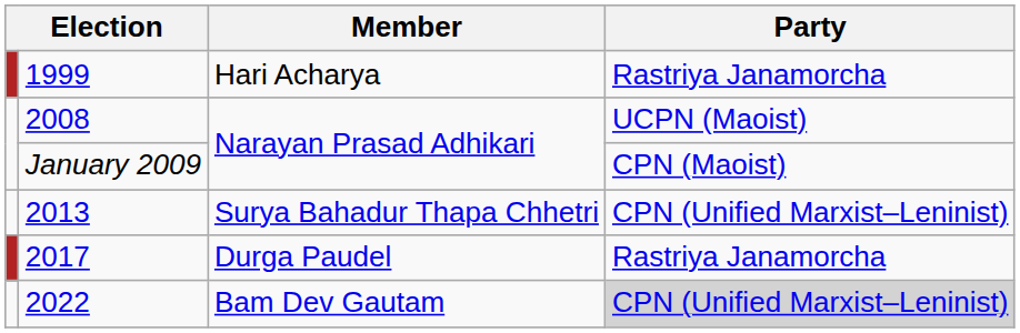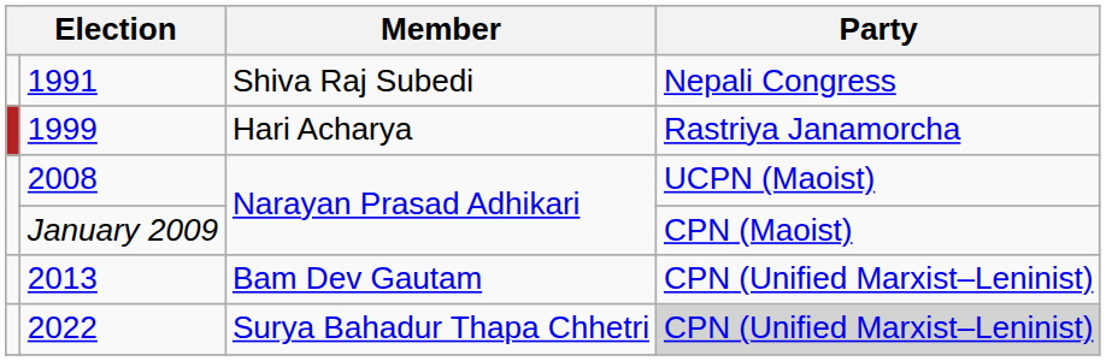+ row: 1991 | Shiva Raj Subedi | Nepali Congress
2013 | Member: Surya Bahadur Thapa Chhetri -> Bam Dev Gautam
- row: 2017 | Durga Paudel | Rastriya Janamorcha
2022 | Member: Bam Dev Gautam -> Surya Bahadur Thapa Chhetri
